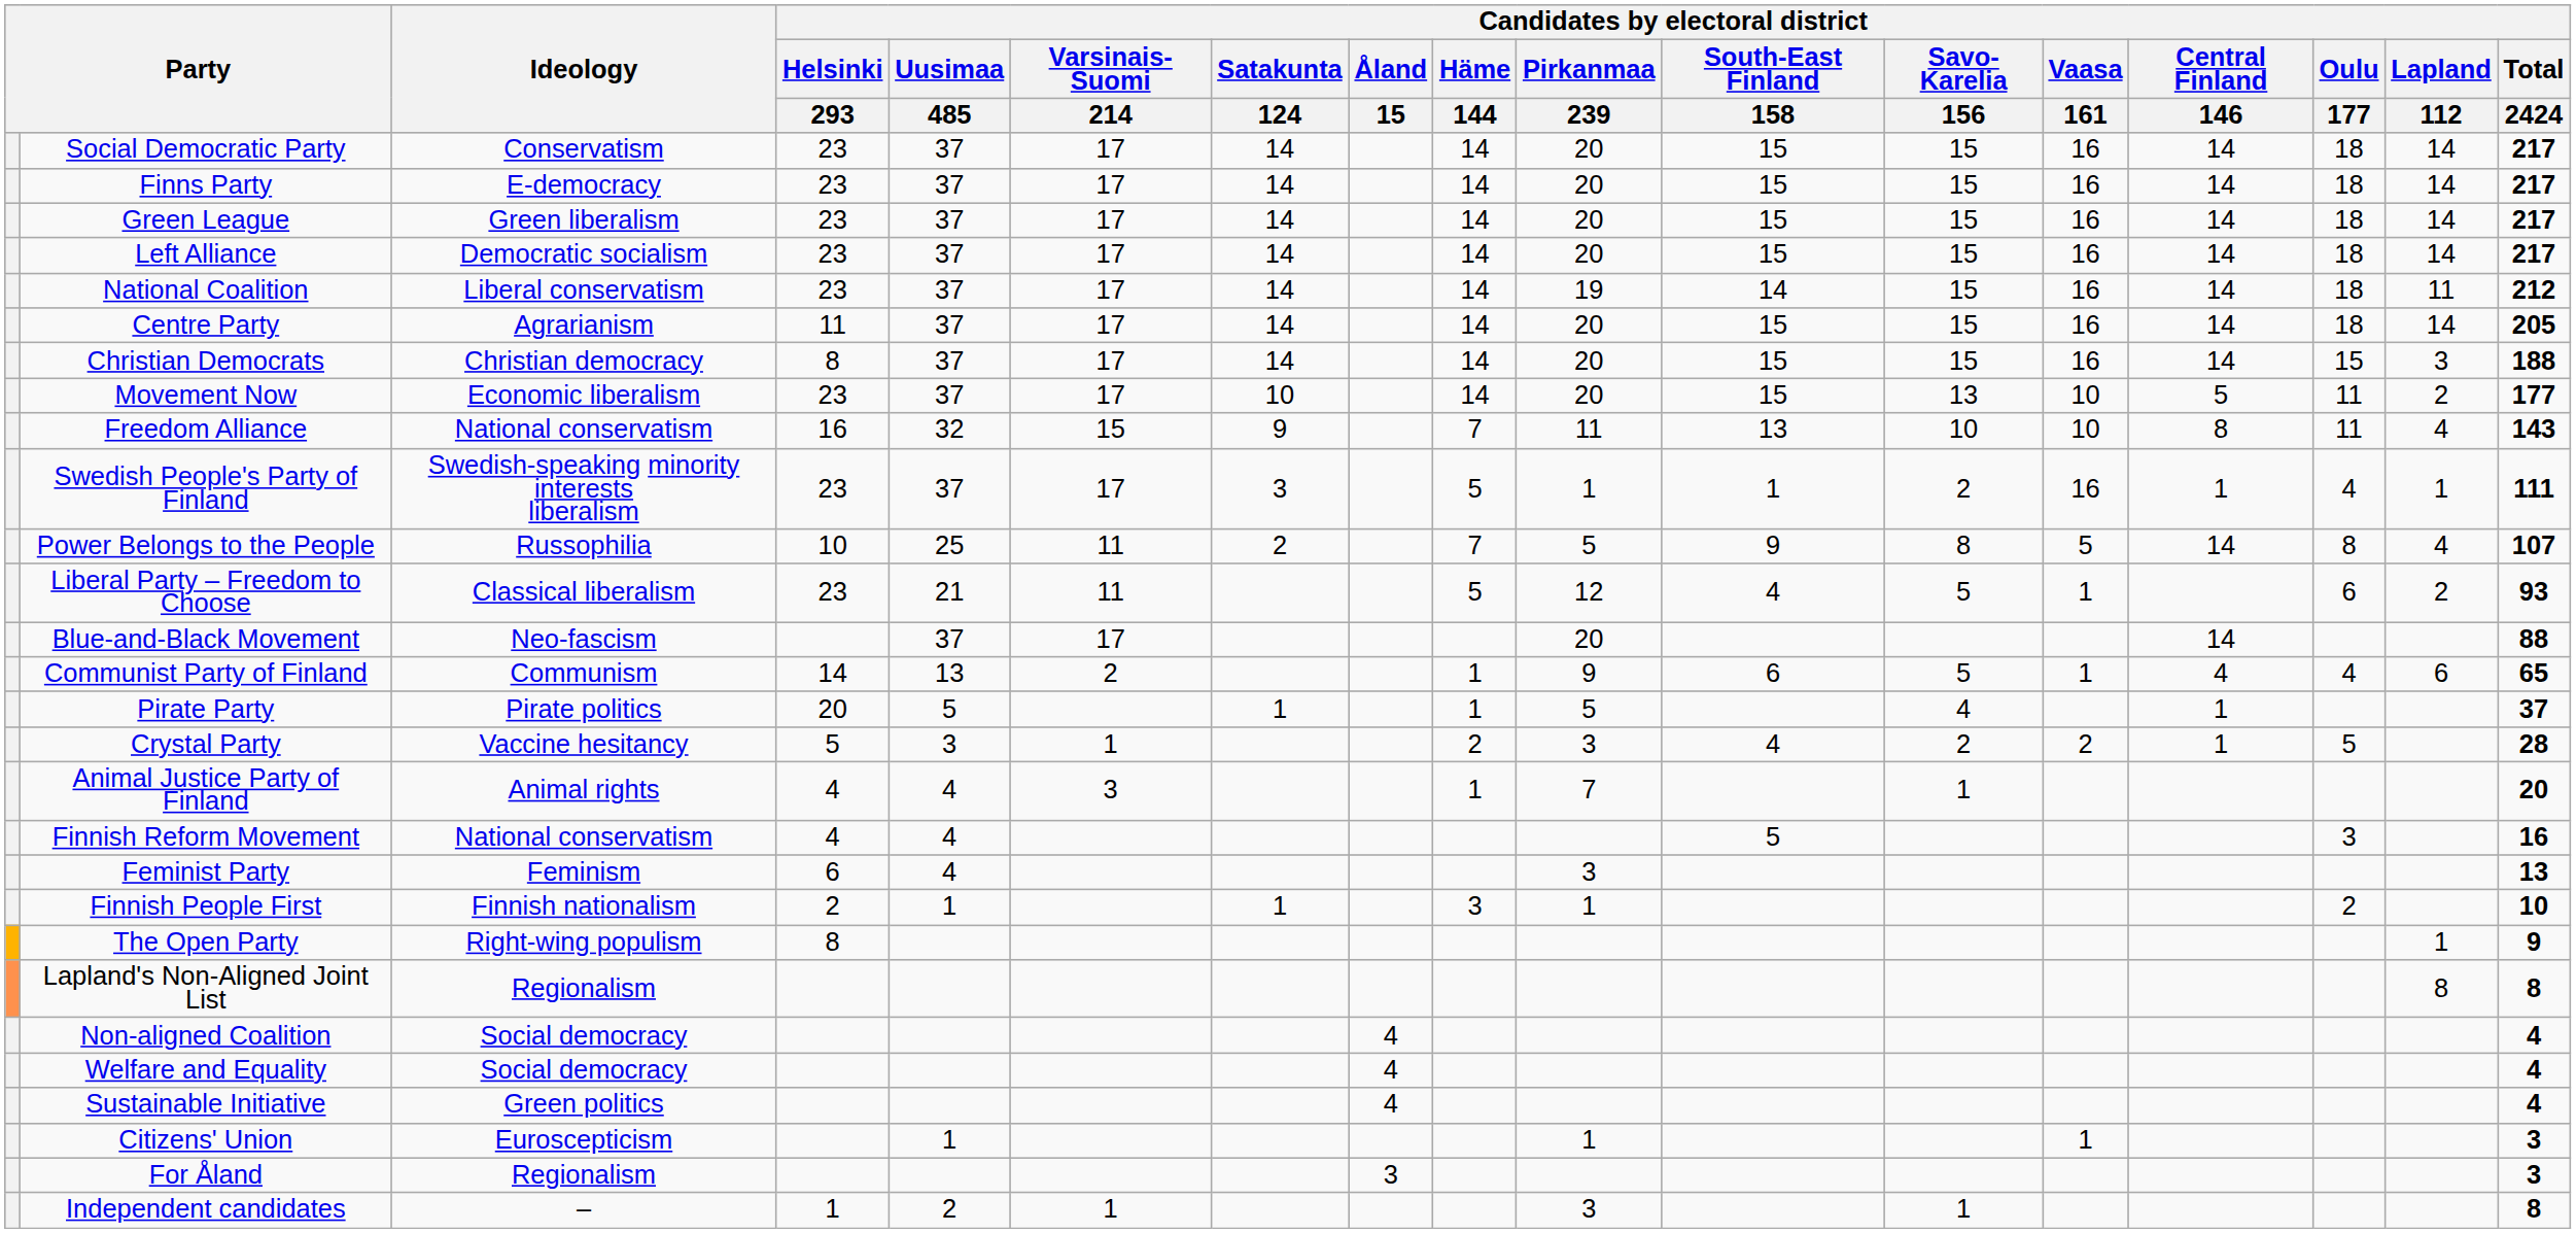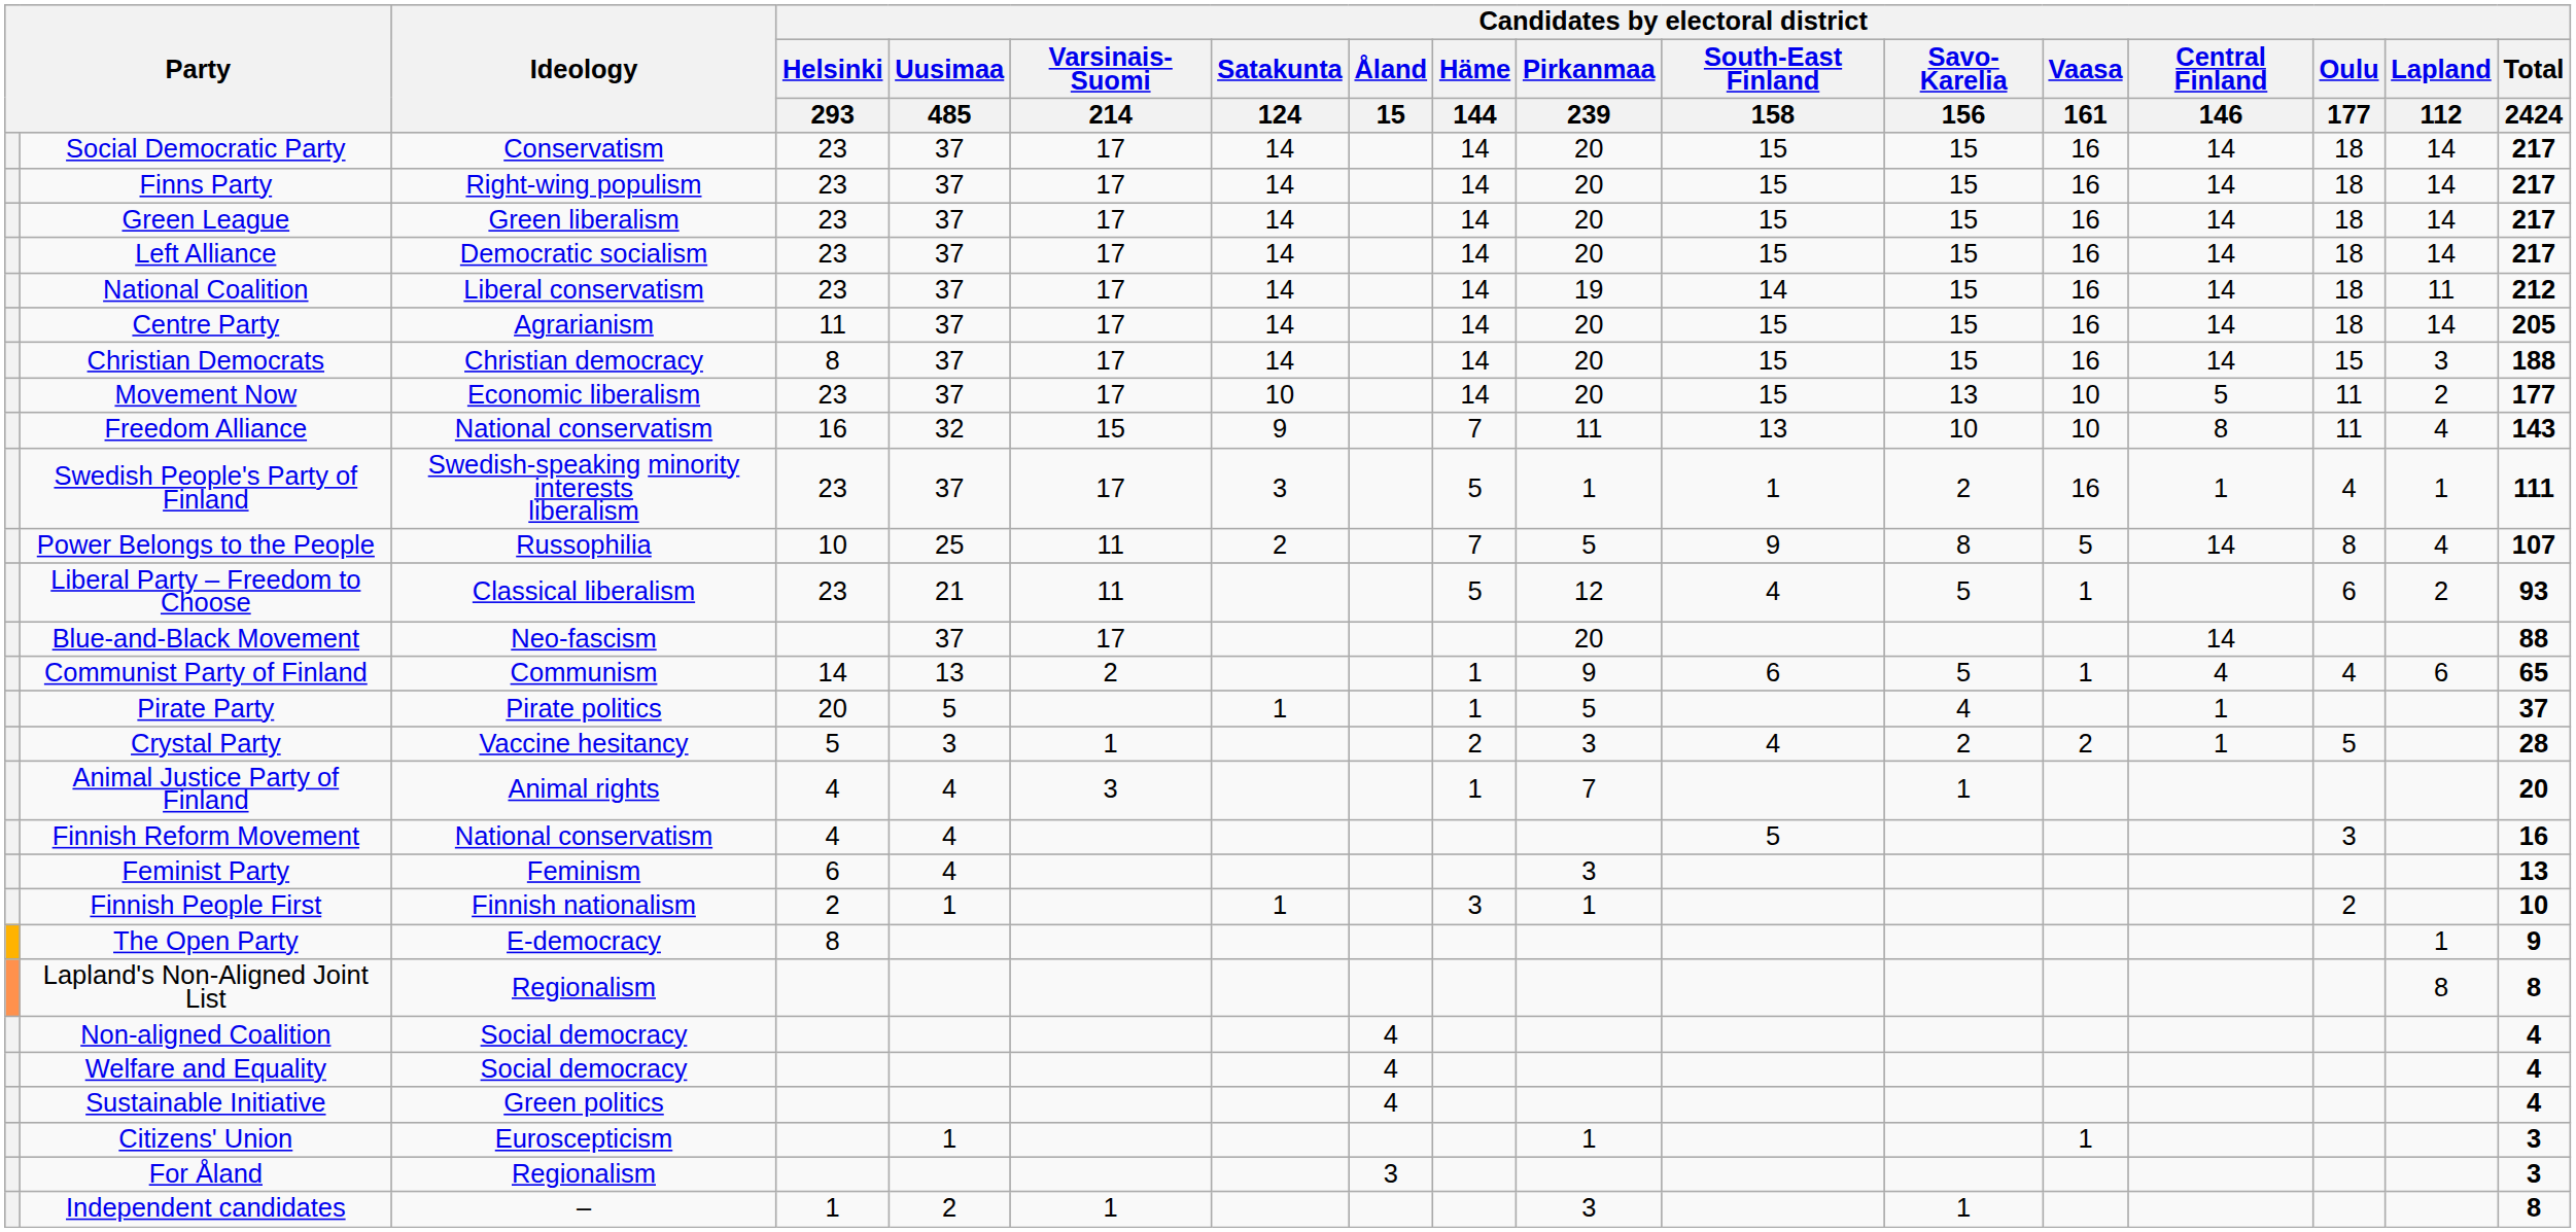Finns Party | Ideology: E-democracy -> Right-wing populism
The Open Party | Ideology: Right-wing populism -> E-democracy
